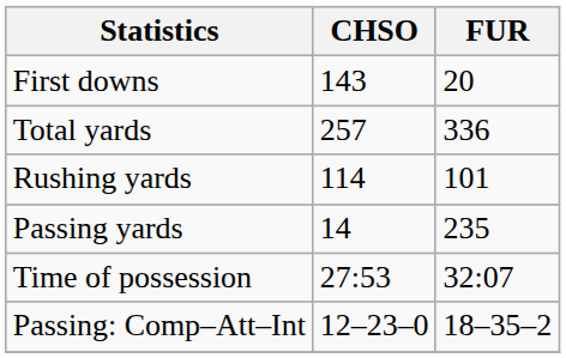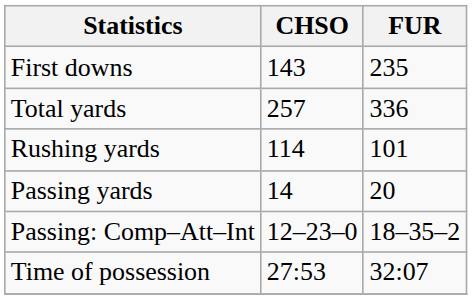First downs | FUR: 20 -> 235
Passing yards | FUR: 235 -> 20
rows swapped: Passing: Comp–Att–Int <-> Time of possession
